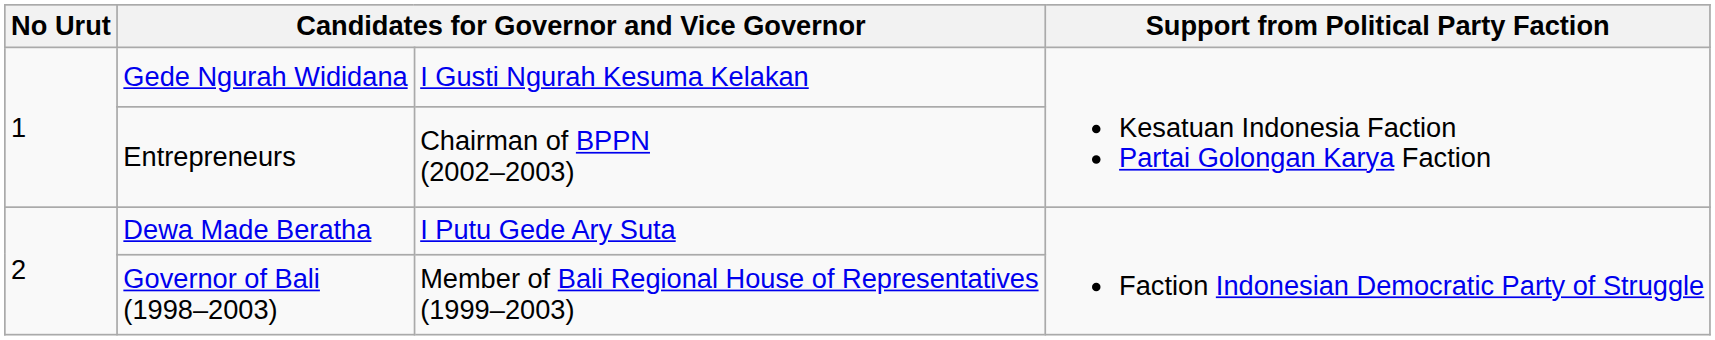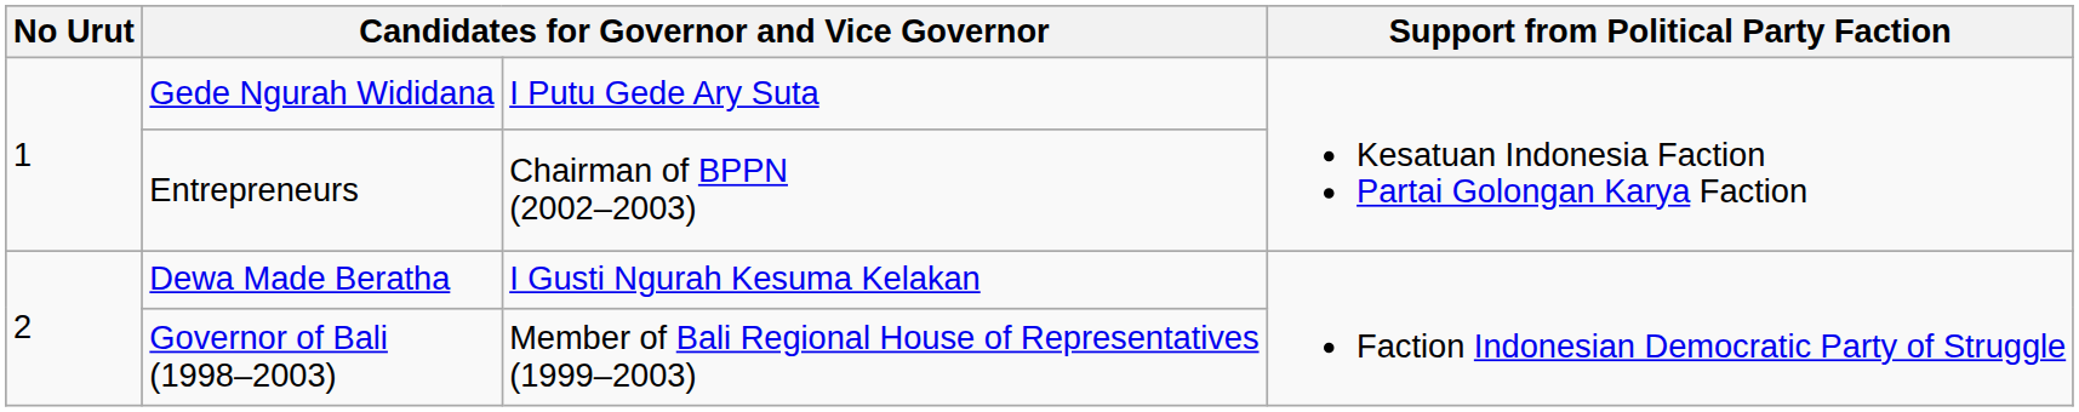Gede Ngurah Wididana | column 3: I Gusti Ngurah Kesuma Kelakan -> I Putu Gede Ary Suta
Dewa Made Beratha | column 3: I Putu Gede Ary Suta -> I Gusti Ngurah Kesuma Kelakan
